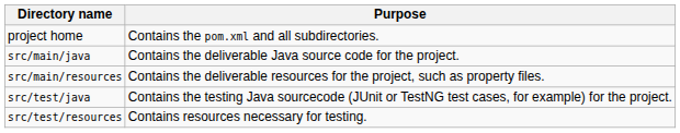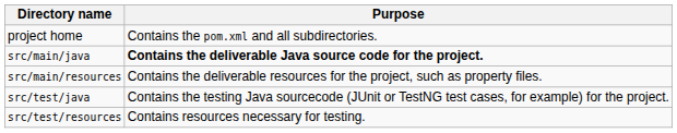src/main/java | Purpose: normal -> bold
